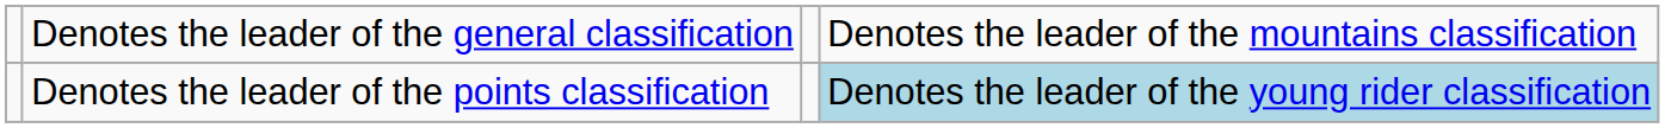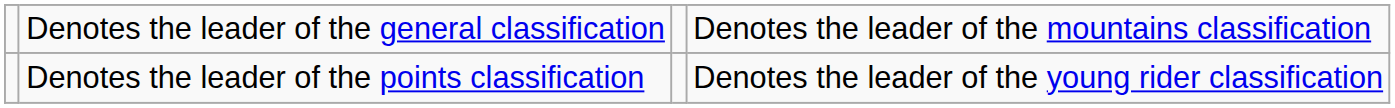Denotes the leader of the points classification | column 4: lightblue background -> no background
